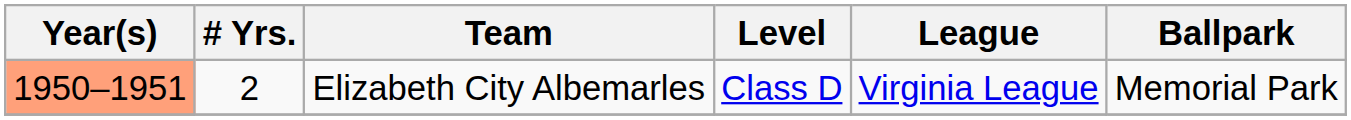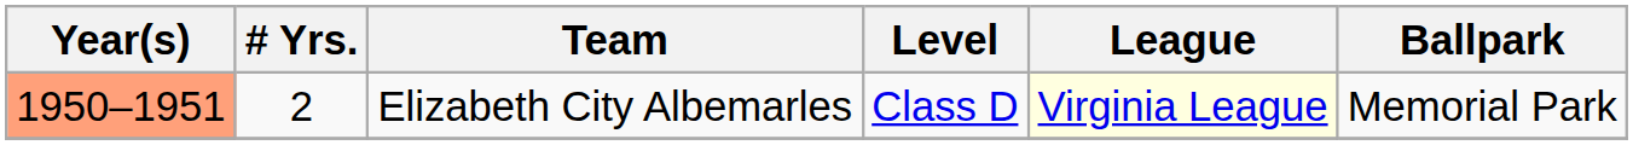Elizabeth City Albemarles | League: no background -> lightyellow background
